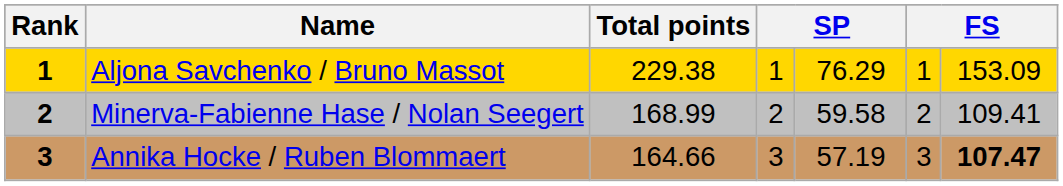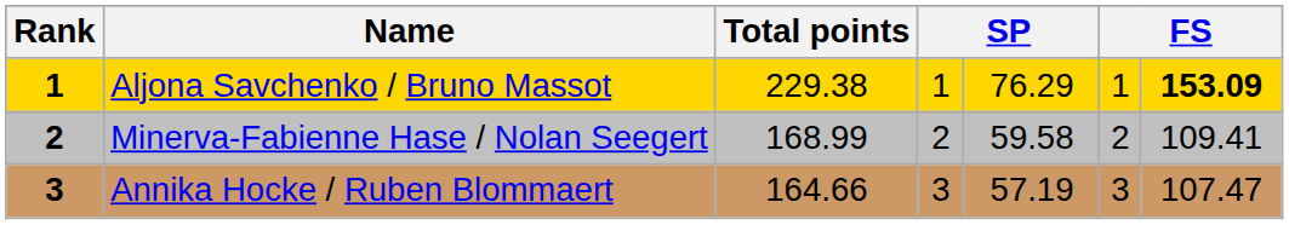Aljona Savchenko / Bruno Massot | column 7: normal -> bold
Annika Hocke / Ruben Blommaert | column 7: bold -> normal
